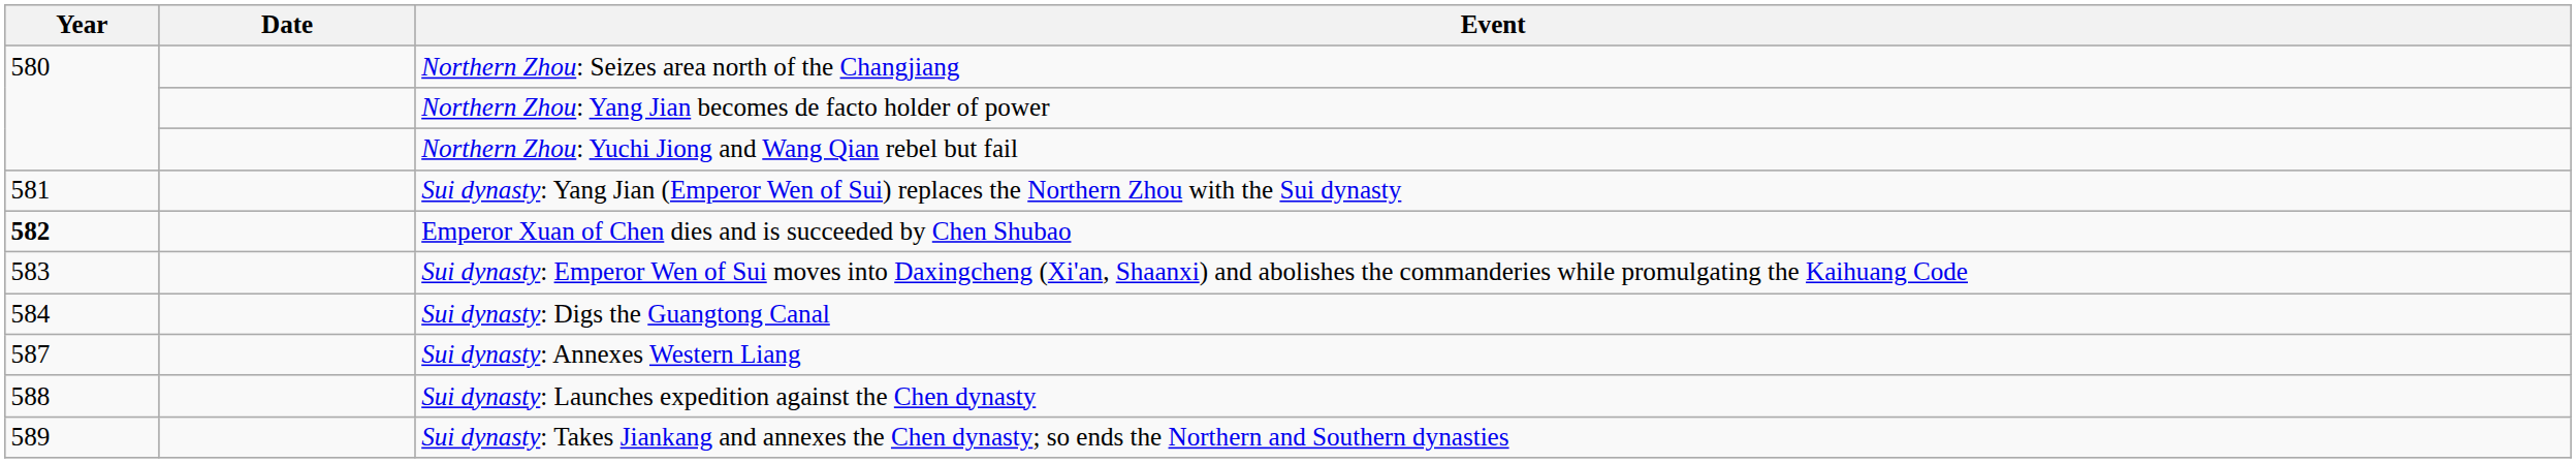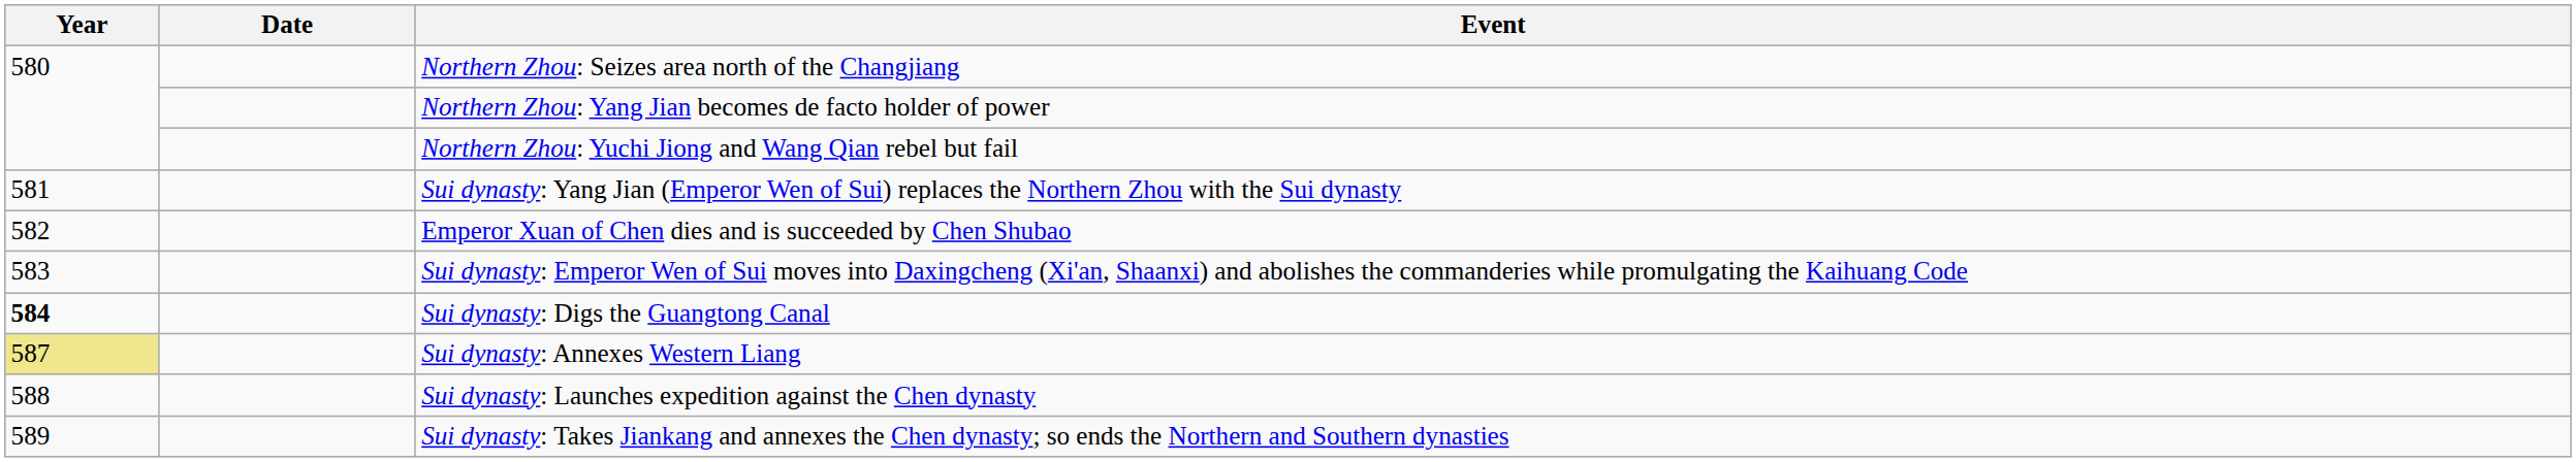Emperor Xuan of Chen dies and is succeeded by Chen Shubao | Year: bold -> normal
Sui dynasty: Digs the Guangtong Canal | Year: normal -> bold
Sui dynasty: Annexes Western Liang | Year: no background -> khaki background
